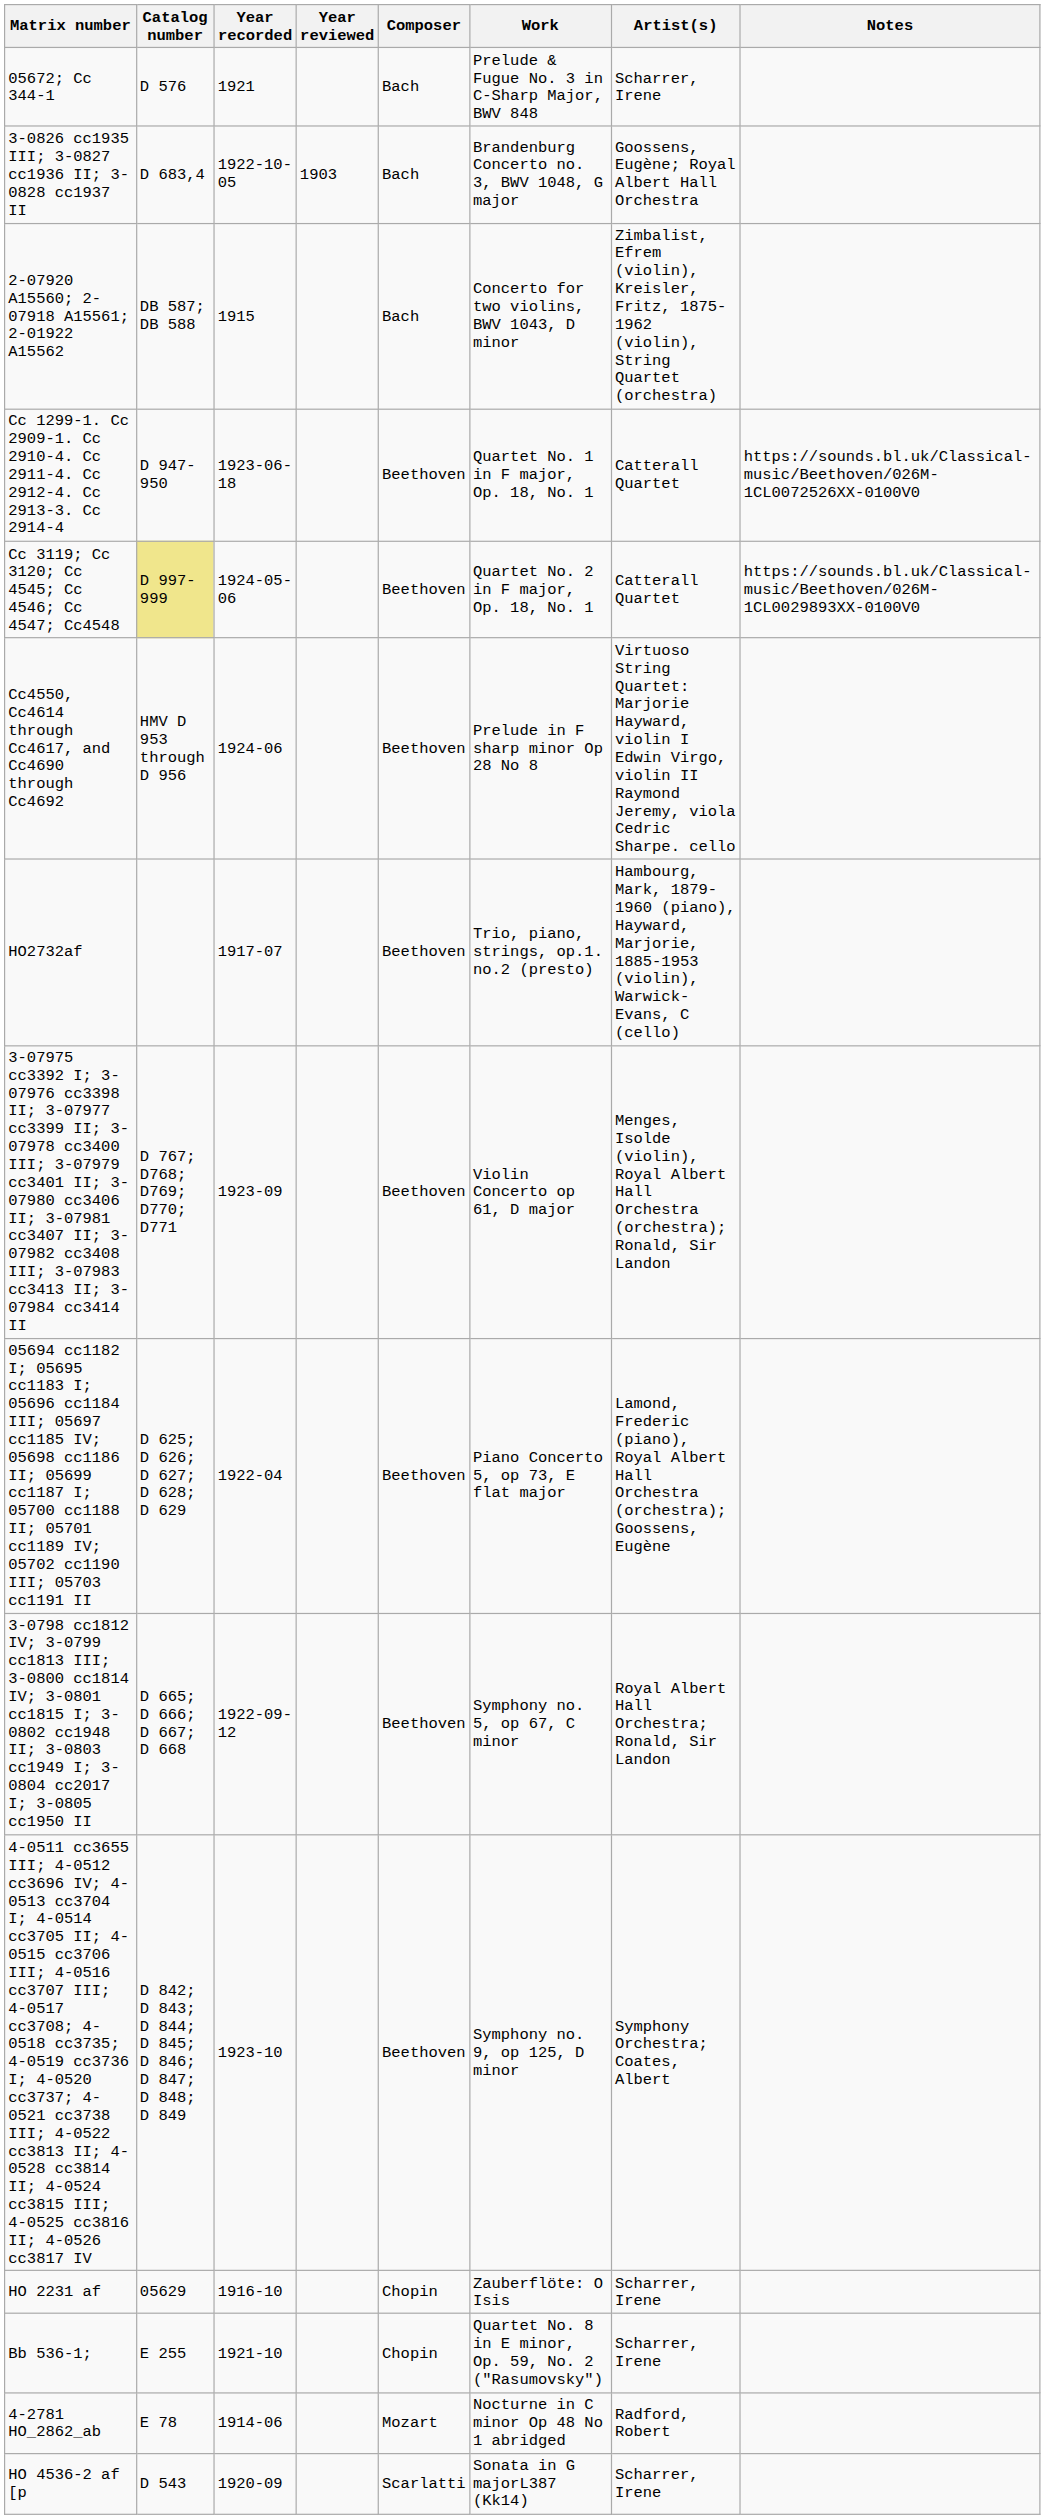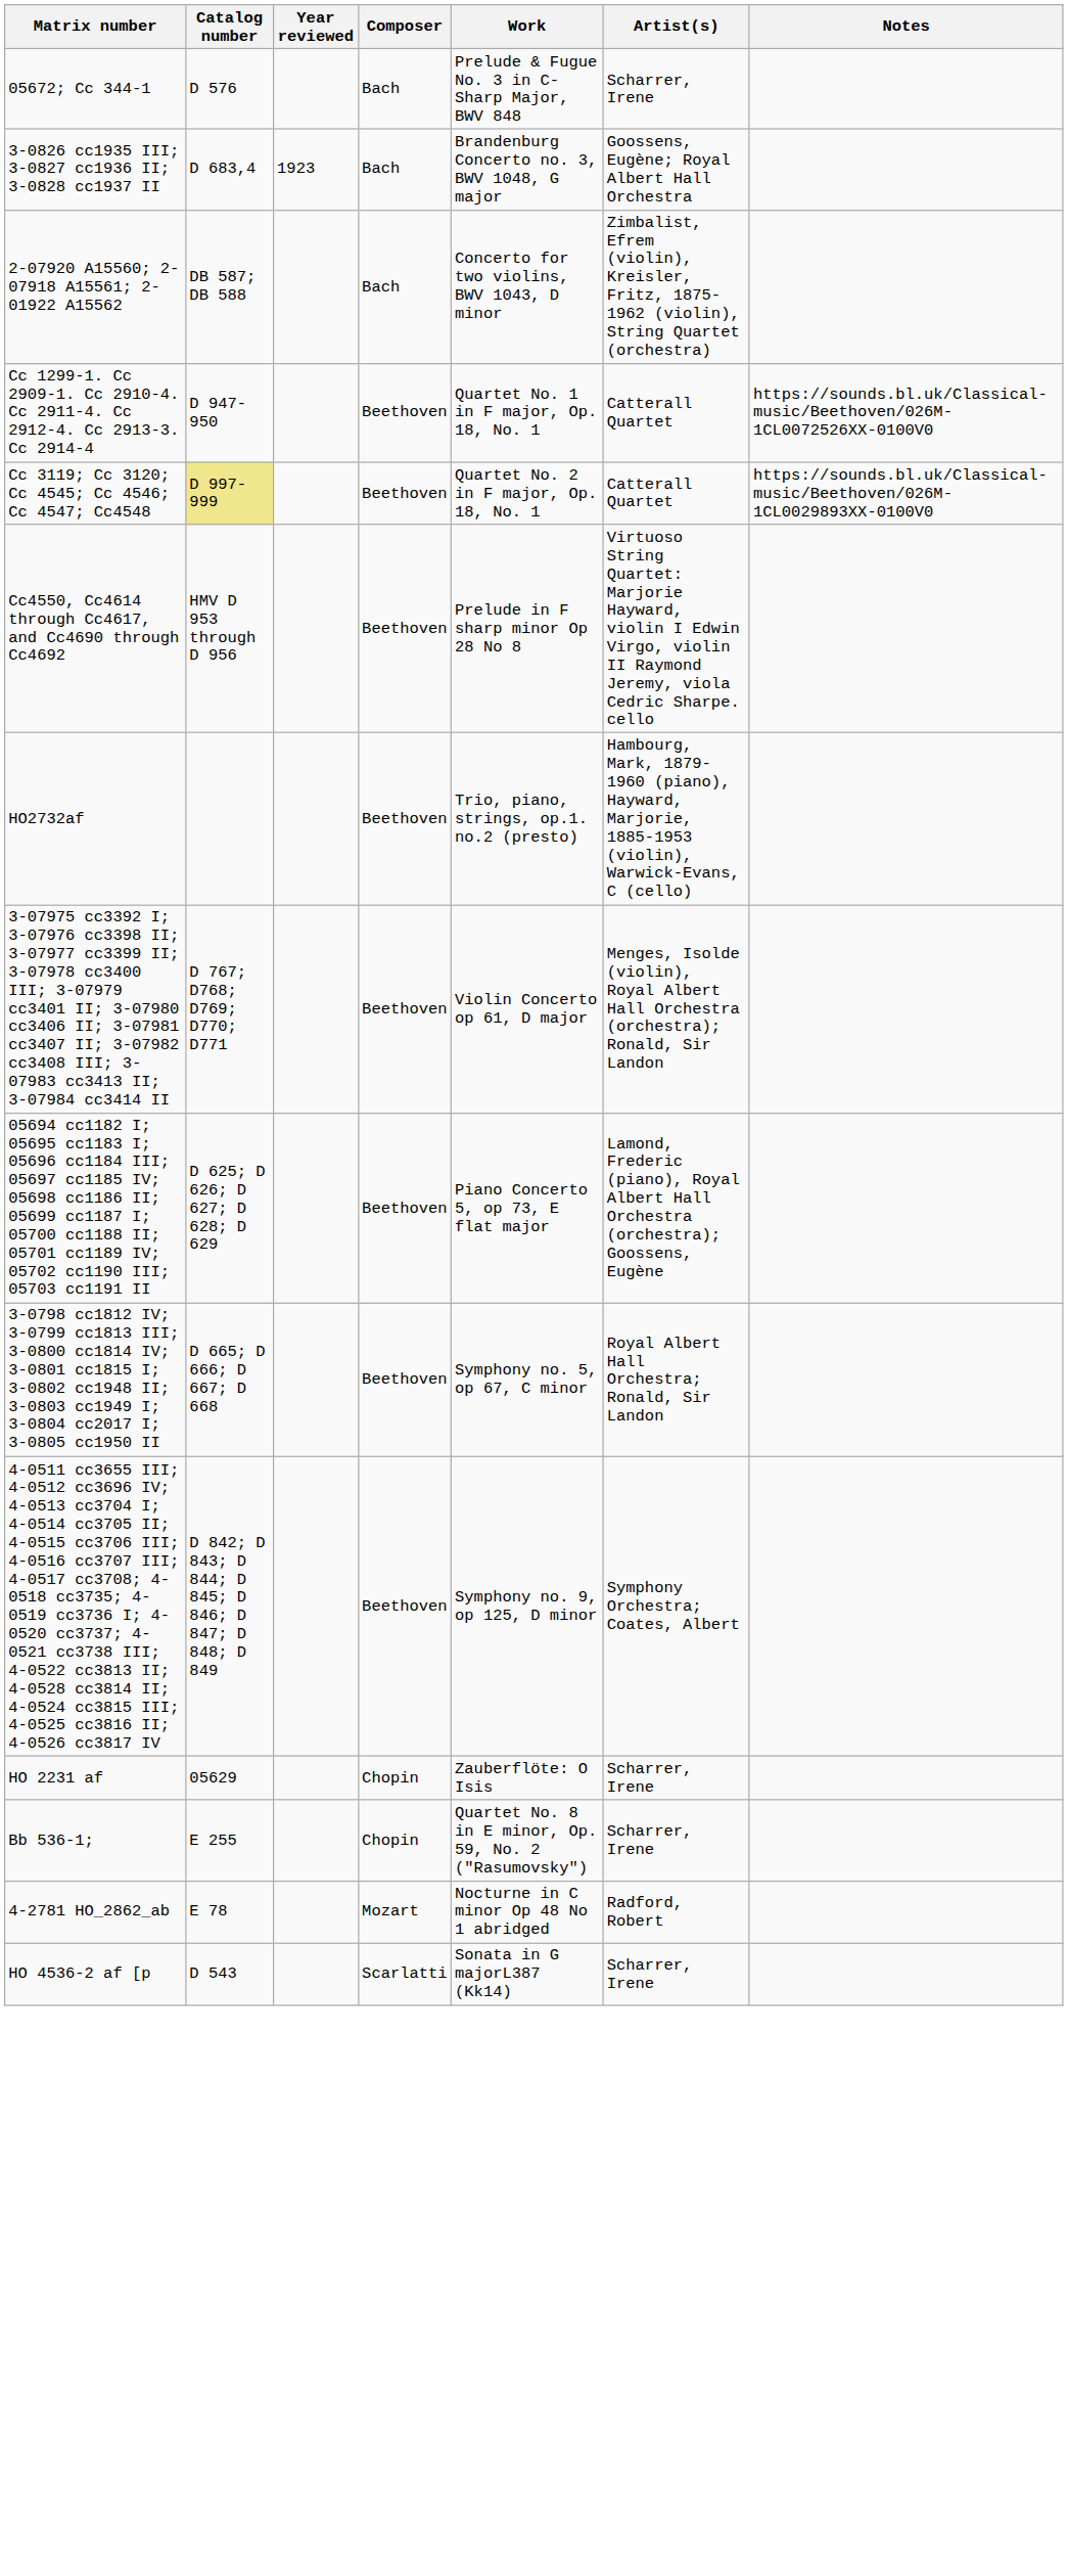- column: Year recorded | 1921 | 1922-10-05 | 1915 | 1923-06-18 | 1924-05-06 | 1924-06 | 1917-07 | 1923-09 | 1922-04 | 1922-09-12 | 1923-10 | 1916-10 | 1921-10 | 1914-06 | 1920-09
3-0826 cc1935 III; 3-0827 cc1936 II; 3-0828 cc1937 II | Year reviewed: 1903 -> 1923
